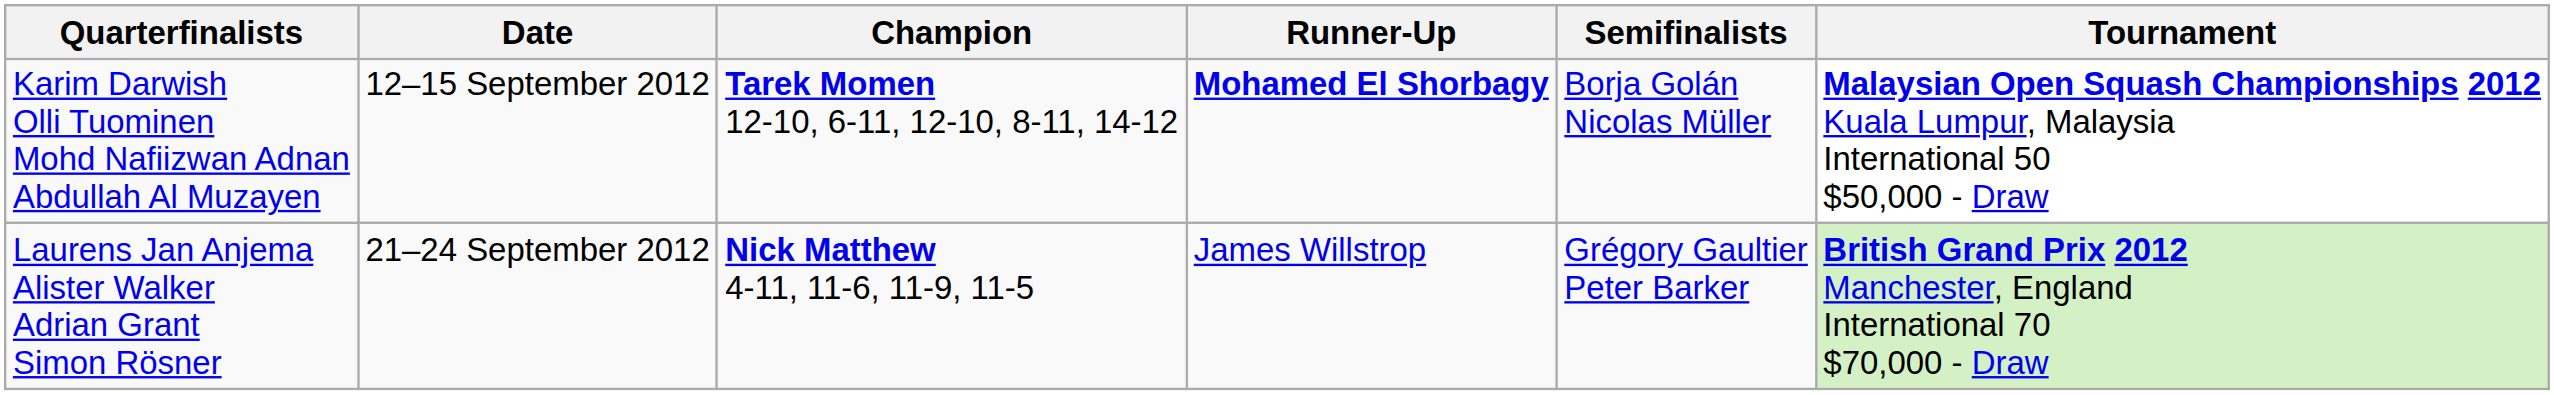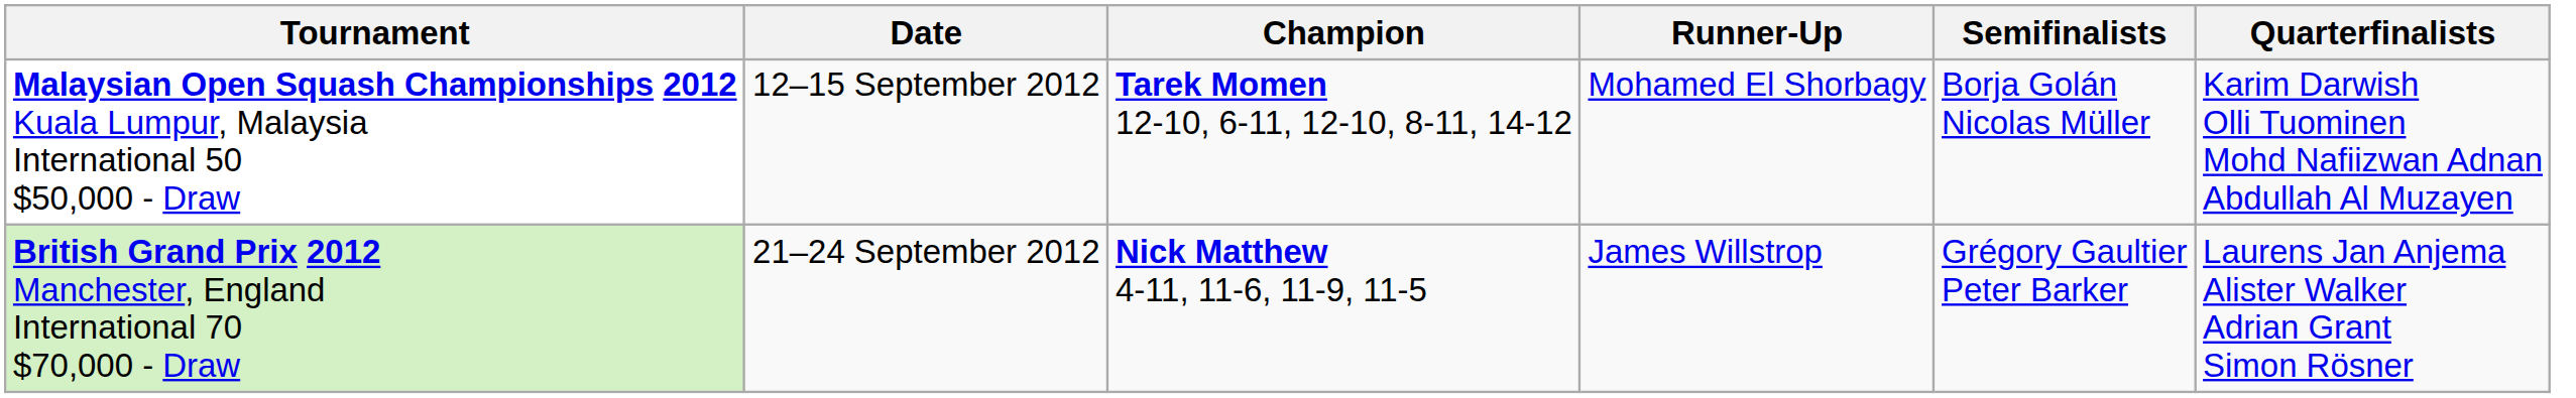columns swapped: Tournament <-> Quarterfinalists
row 2 | Runner-Up: bold -> normal
